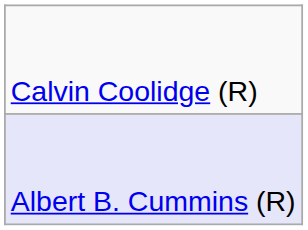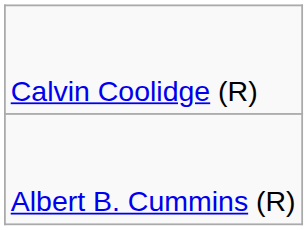row 2 | column 1: lavender background -> no background
